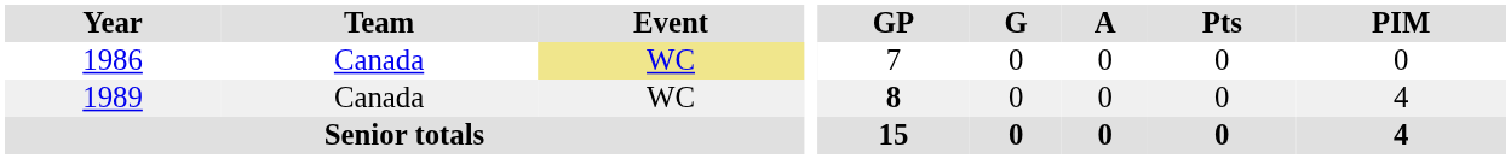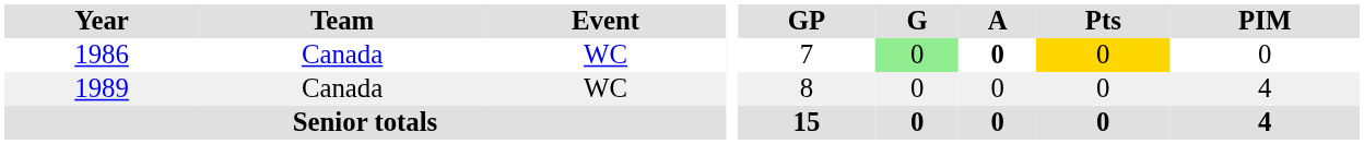1986 | Event: khaki background -> no background
1986 | G: no background -> lightgreen background
1986 | A: normal -> bold
1986 | Pts: no background -> gold background
1989 | GP: bold -> normal
